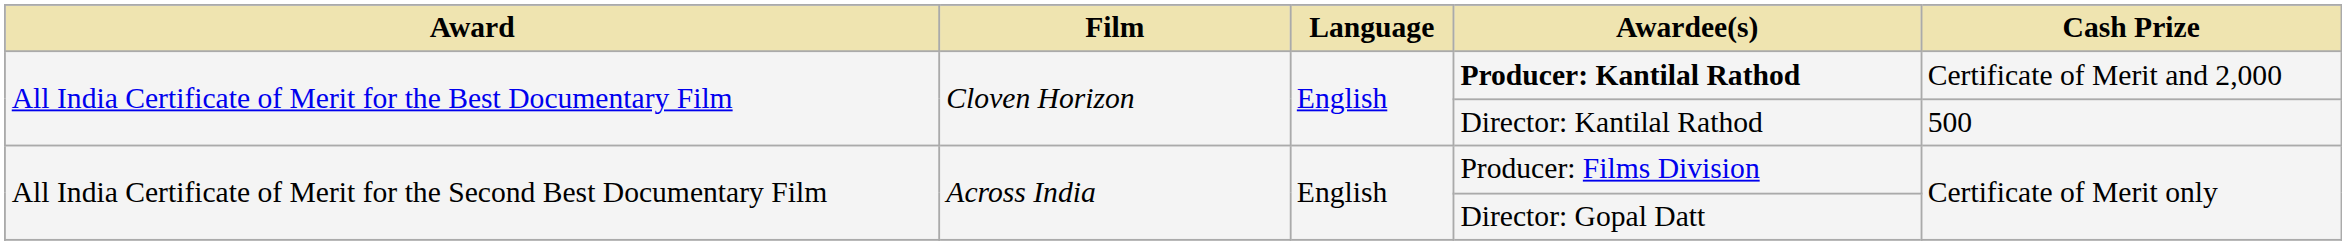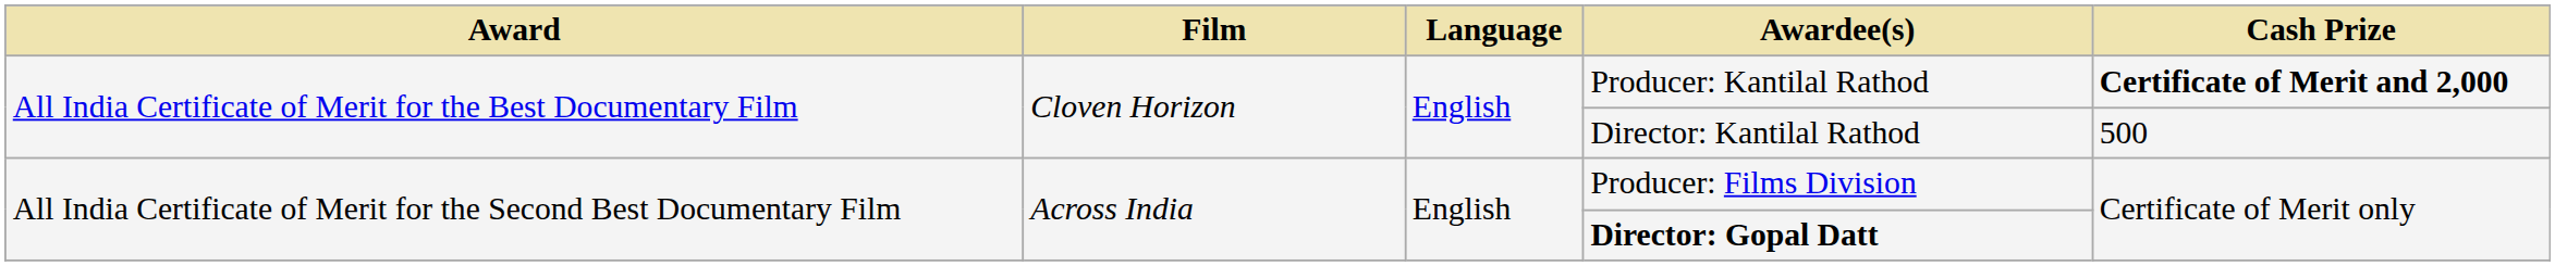row 2 | Awardee(s): bold -> normal
row 2 | Cash Prize: normal -> bold
row 5 | Awardee(s): normal -> bold
